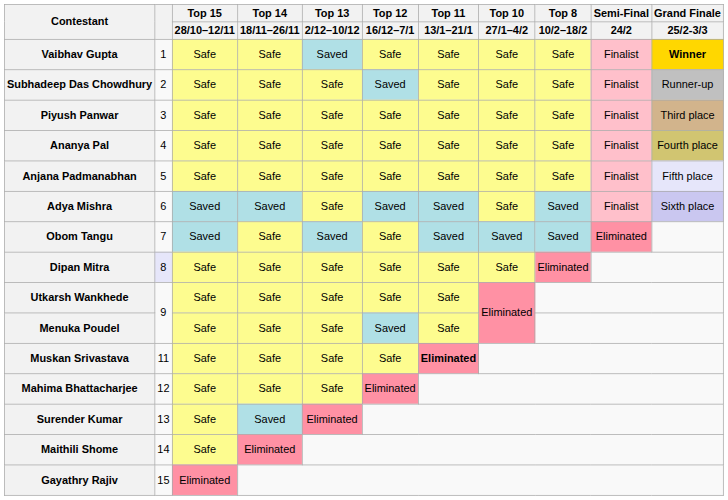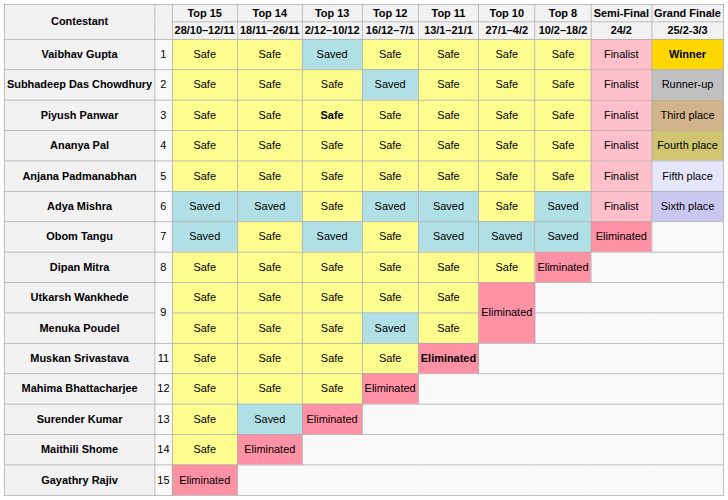Piyush Panwar | Top 13 / 2/12–10/12: normal -> bold
Dipan Mitra | column 2: lavender background -> no background
